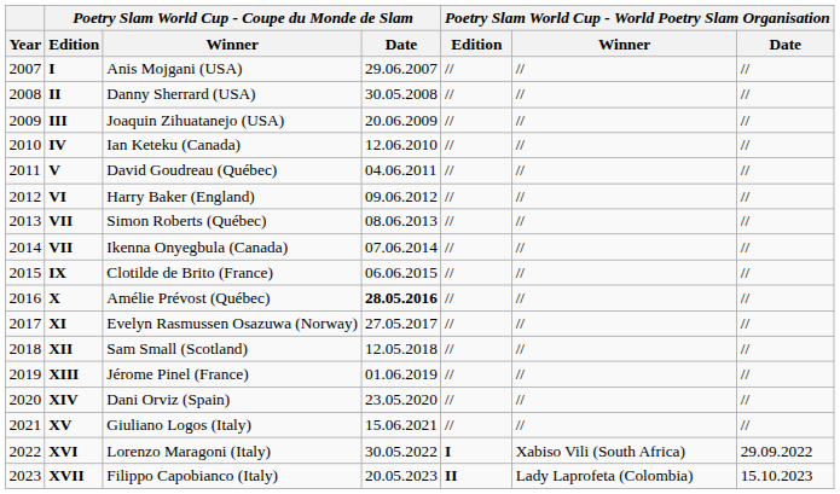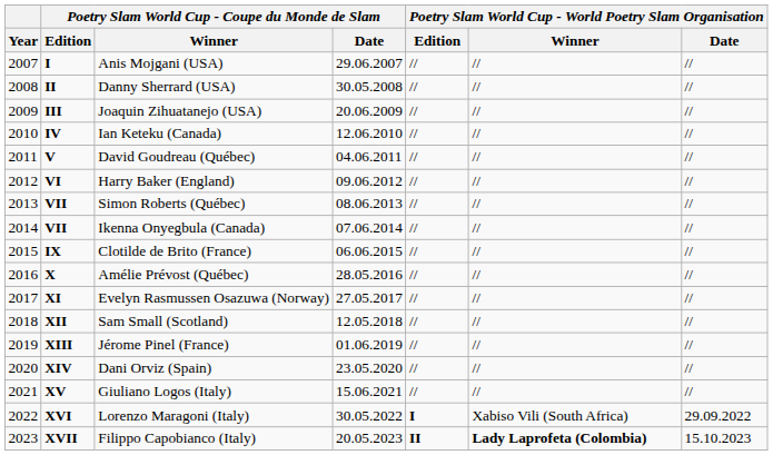Amélie Prévost (Québec) | Poetry Slam World Cup - Coupe du Monde de Slam / Date: bold -> normal
Filippo Capobianco (Italy) | column 6: normal -> bold
